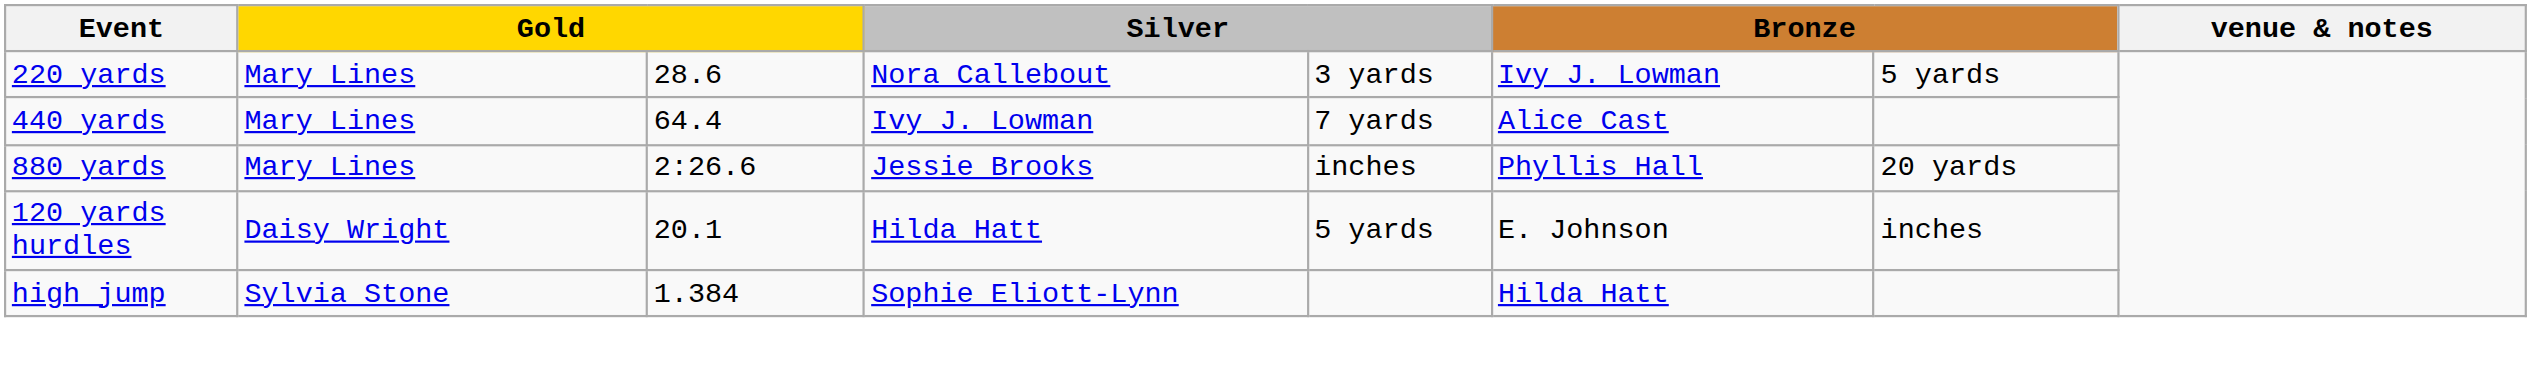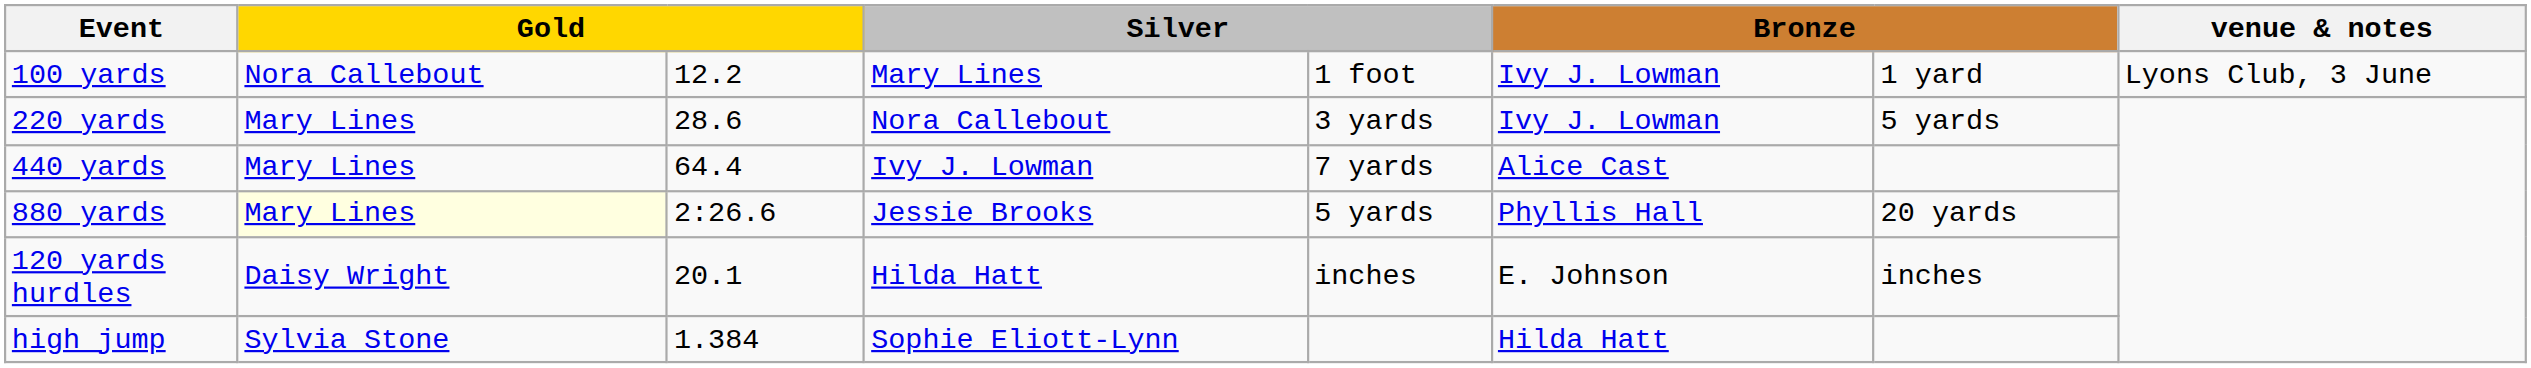+ row: 100 yards | Nora Callebout | 12.2 | Mary Lines | 1 foot | Ivy J. Lowman | 1 yard | Lyons Club, 3 June
880 yards | column 2: no background -> lightyellow background
880 yards | column 5: inches -> 5 yards
120 yards hurdles | column 5: 5 yards -> inches
